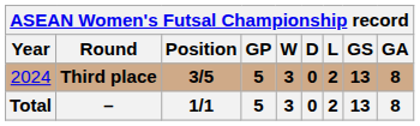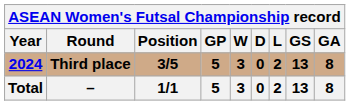Third place | Year: normal -> bold
